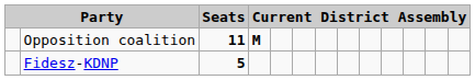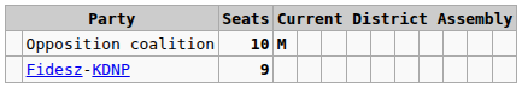Opposition coalition | Seats: 11 -> 10
Fidesz-KDNP | Seats: 5 -> 9
